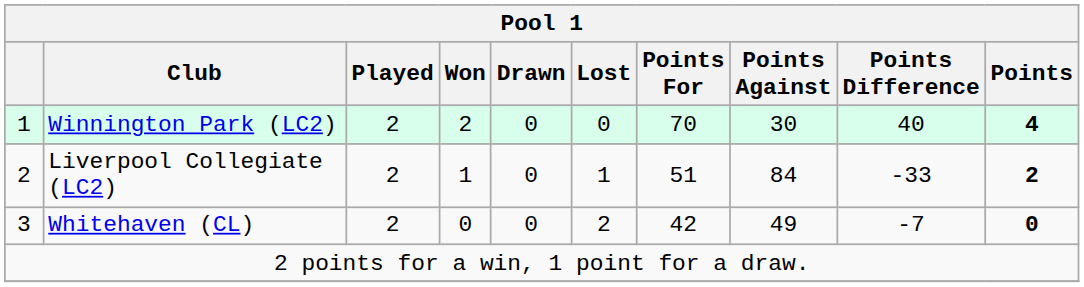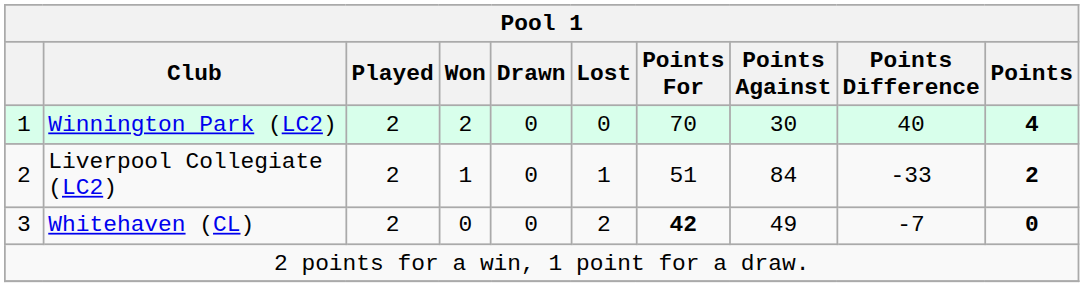Whitehaven (CL) | Points For: normal -> bold
